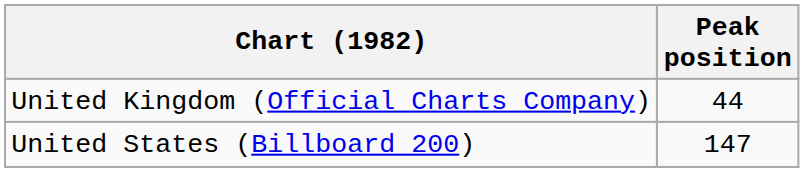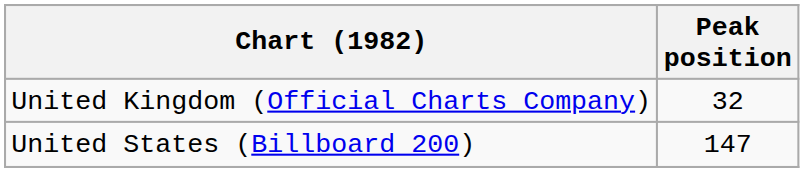United Kingdom (Official Charts Company) | Peak position: 44 -> 32
